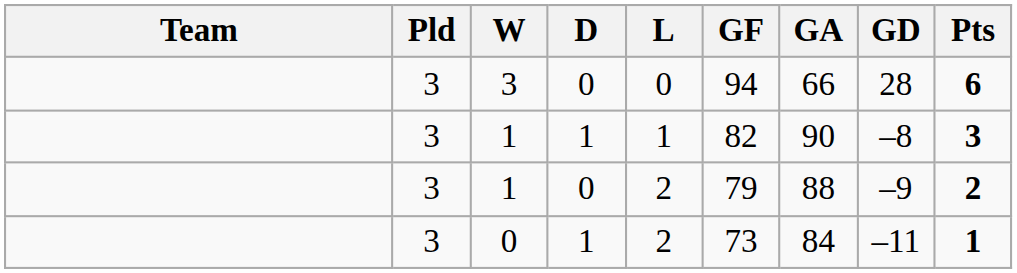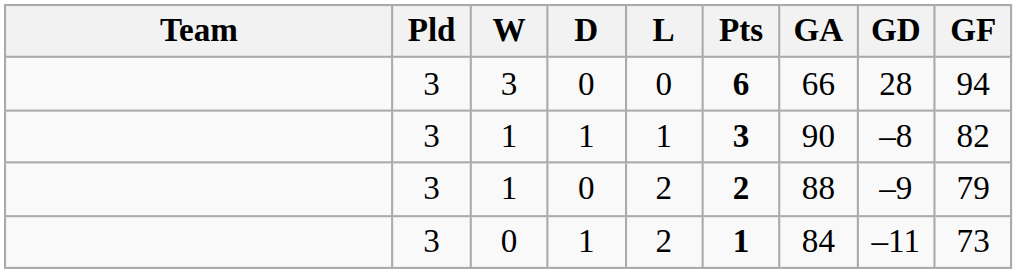columns swapped: GF <-> Pts
